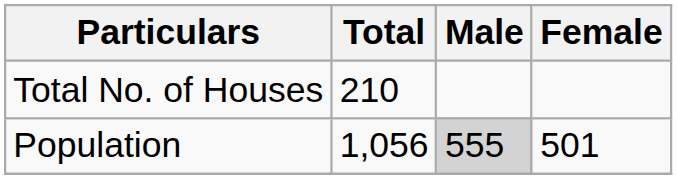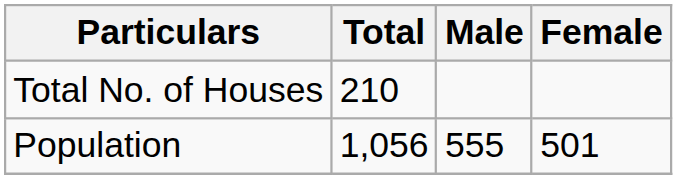Population | Male: lightgrey background -> no background
